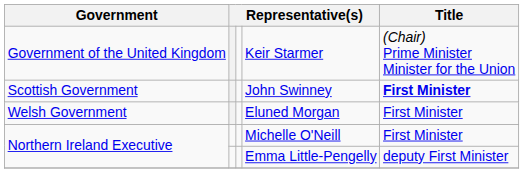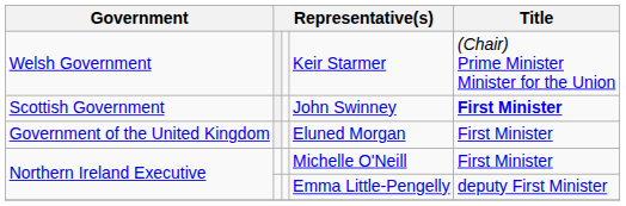Keir Starmer | Government: Government of the United Kingdom -> Welsh Government
Eluned Morgan | Government: Welsh Government -> Government of the United Kingdom
